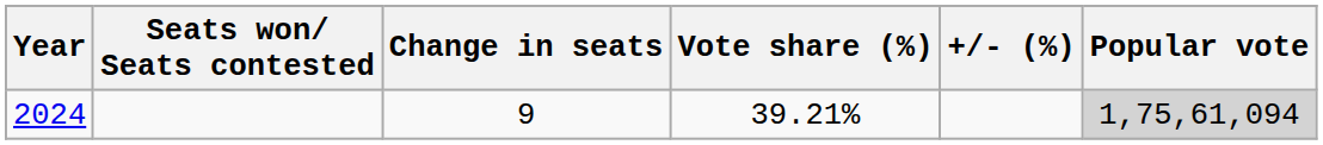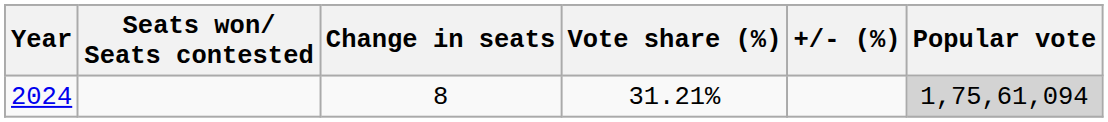2024 | Change in seats: 9 -> 8
2024 | Vote share (%): 39.21% -> 31.21%
